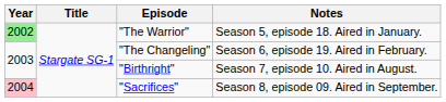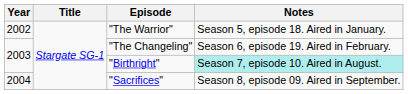"The Warrior" | Year: lightgreen background -> no background
"Birthright" | Notes: no background -> paleturquoise background
"Sacrifices" | Year: pink background -> no background
